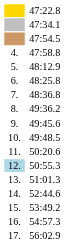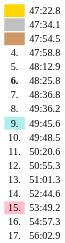48:25.8 | column 1: normal -> bold
49:45.6 | column 1: no background -> paleturquoise background
50:55.3 | column 1: lightblue background -> no background
53:49.2 | column 1: no background -> pink background
